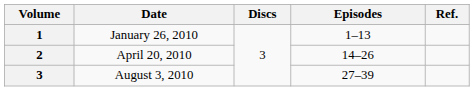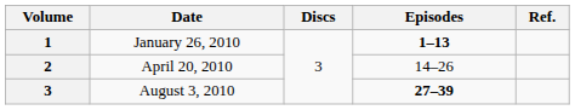January 26, 2010 | Episodes: normal -> bold
August 3, 2010 | Episodes: normal -> bold
